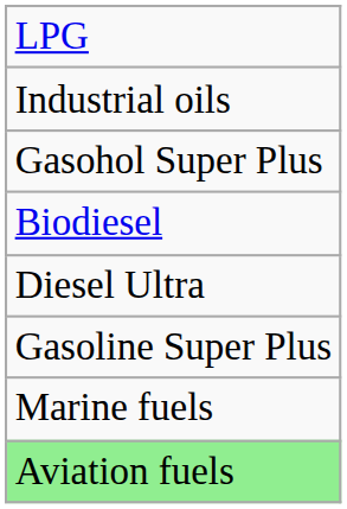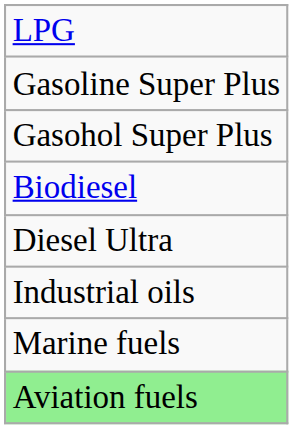row 2 | column 1: Industrial oils -> Gasoline Super Plus
row 6 | column 1: Gasoline Super Plus -> Industrial oils
